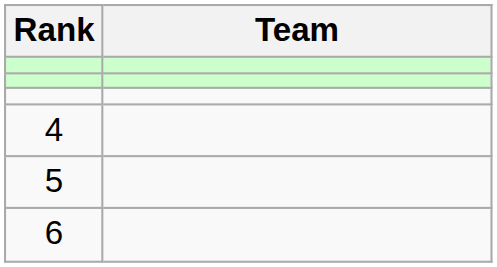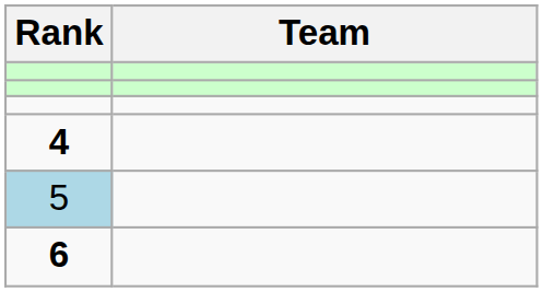row 5 | Rank: normal -> bold
row 6 | Rank: no background -> lightblue background
row 7 | Rank: normal -> bold
